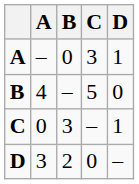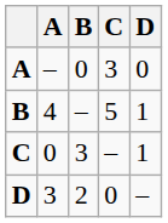row 2 | D: 1 -> 0
row 3 | D: 0 -> 1
